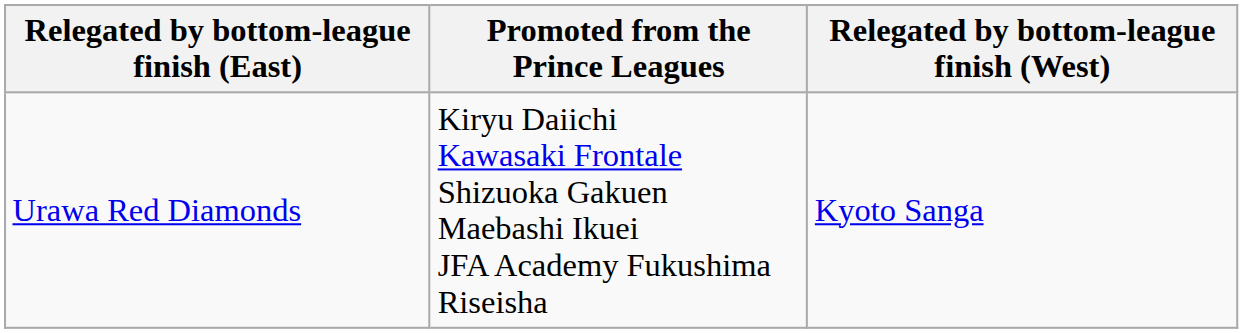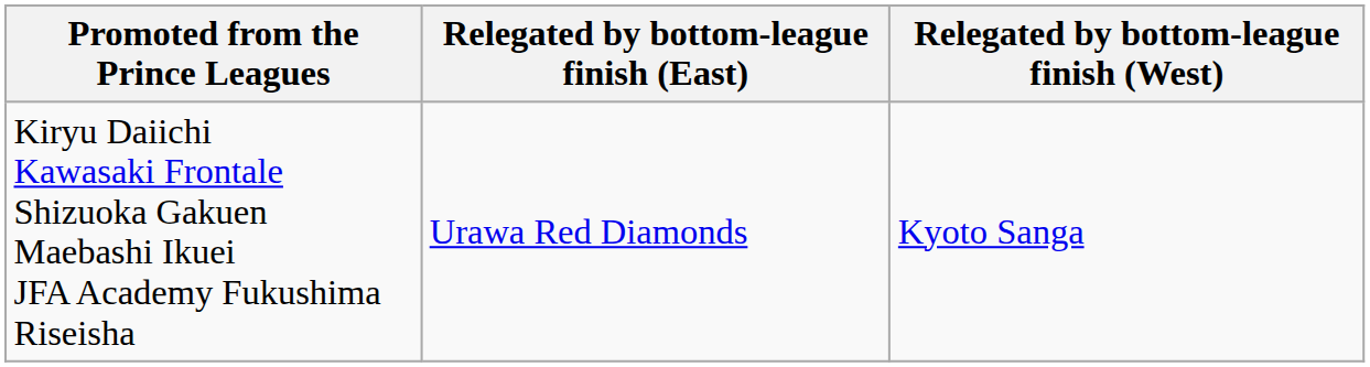columns swapped: Promoted from the Prince Leagues <-> Relegated by bottom-league finish (East)
